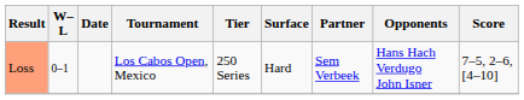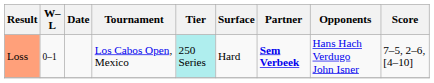Loss | Tier: no background -> paleturquoise background
Loss | Partner: normal -> bold
